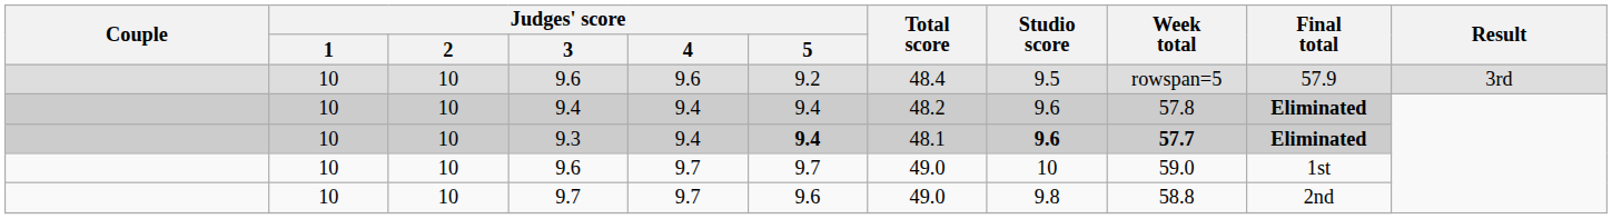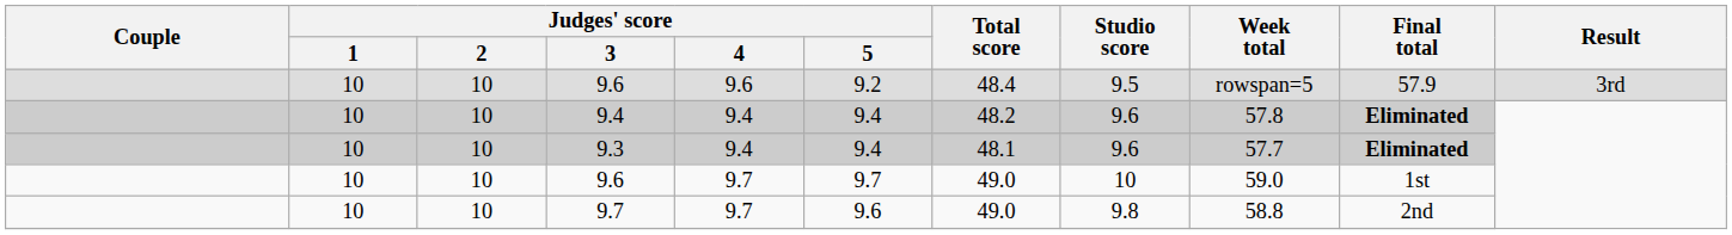9.3 | Judges' score / 5: bold -> normal
9.3 | Studio score: bold -> normal
9.3 | Week total: bold -> normal
